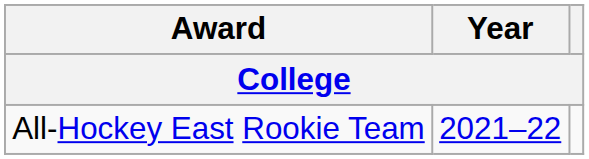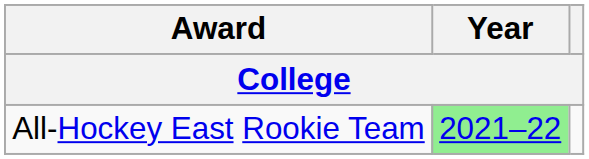row 3 | Year: no background -> lightgreen background
